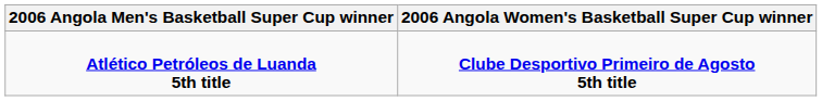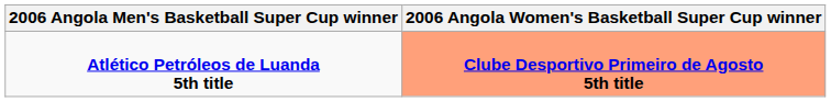Atlético Petróleos de Luanda 5th title | 2006 Angola Women's Basketball Super Cup winner: no background -> lightsalmon background
